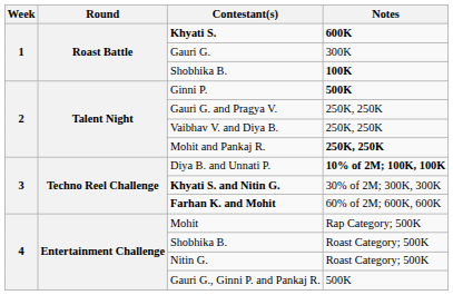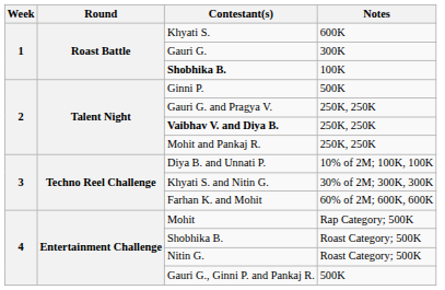Khyati S. | Contestant(s): bold -> normal
Khyati S. | Notes: bold -> normal
Shobhika B. / 100K | Contestant(s): normal -> bold
Shobhika B. / 100K | Notes: bold -> normal
Ginni P. | Notes: bold -> normal
Vaibhav V. and Diya B. | Contestant(s): normal -> bold
Mohit and Pankaj R. | Notes: bold -> normal
Diya B. and Unnati P. | Notes: bold -> normal
Khyati S. and Nitin G. | Contestant(s): bold -> normal
Farhan K. and Mohit | Contestant(s): bold -> normal
